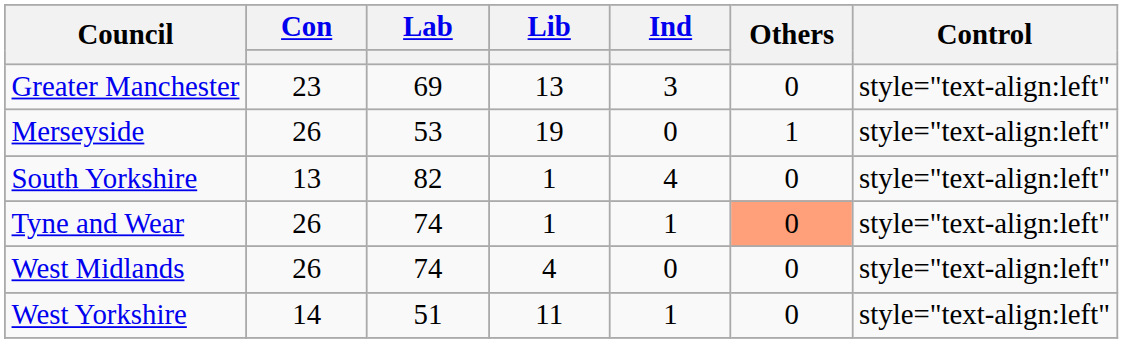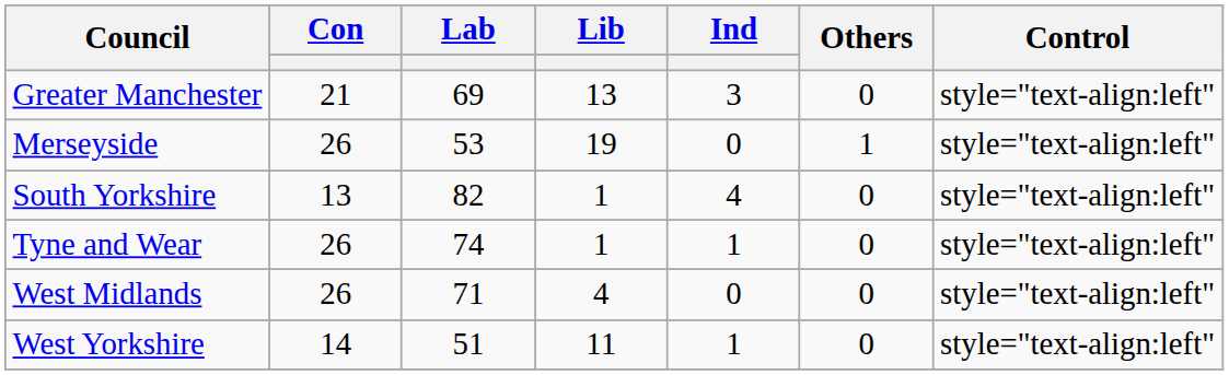Greater Manchester | Con: 23 -> 21
Tyne and Wear | Others: lightsalmon background -> no background
West Midlands | Lab: 74 -> 71
